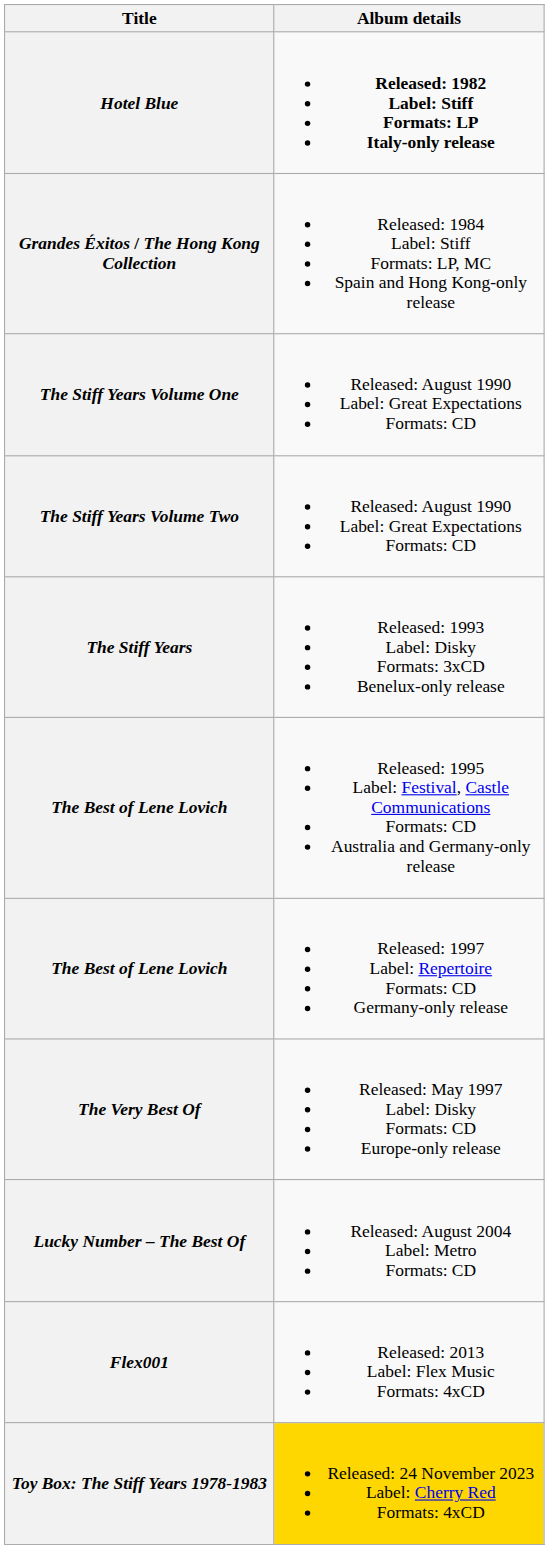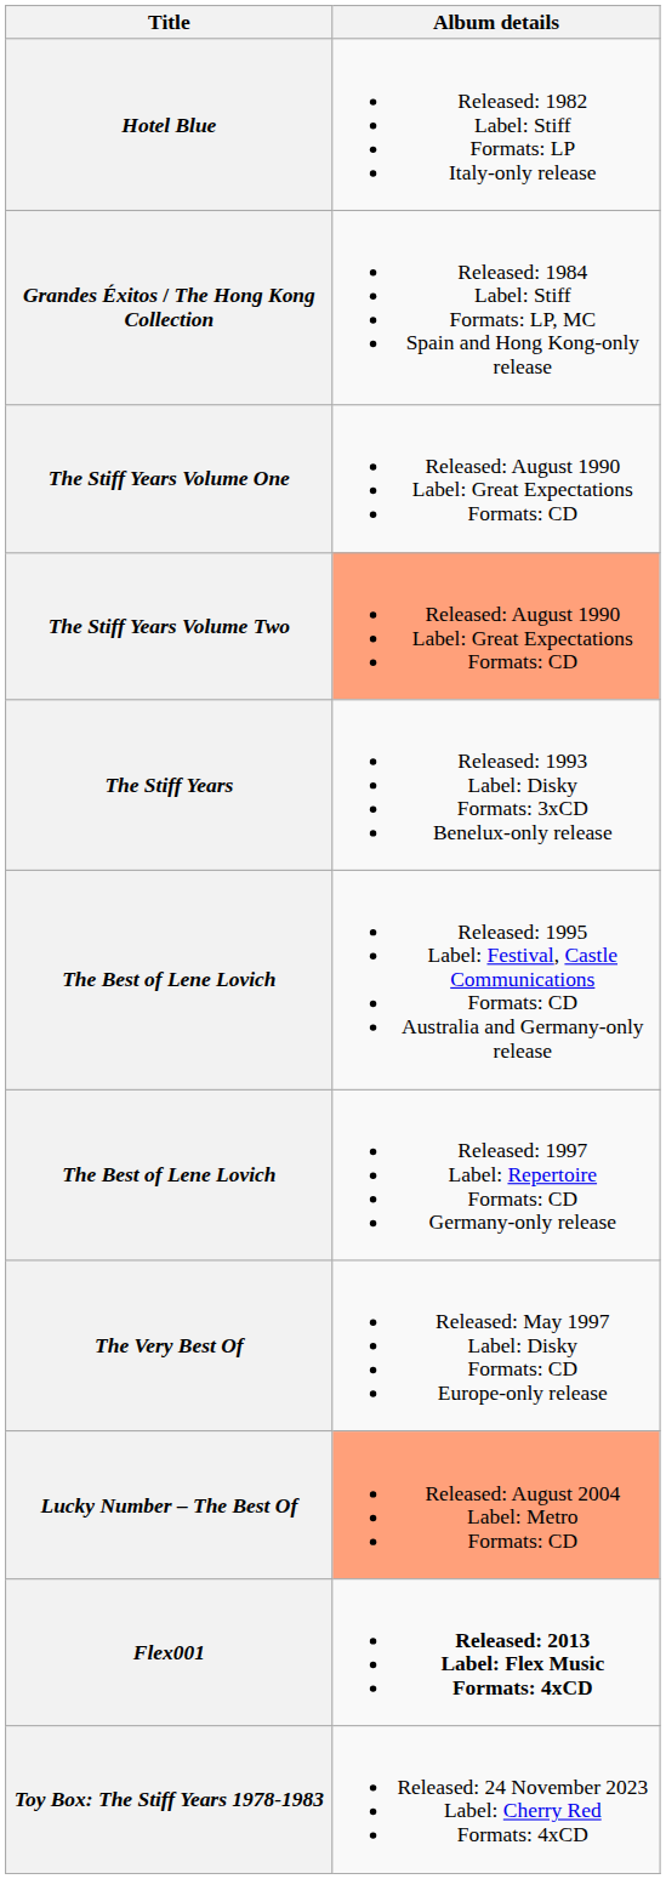row 2 | Album details: bold -> normal
row 5 | Album details: no background -> lightsalmon background
row 10 | Album details: no background -> lightsalmon background
row 11 | Album details: normal -> bold
row 12 | Album details: gold background -> no background
